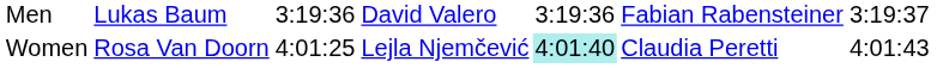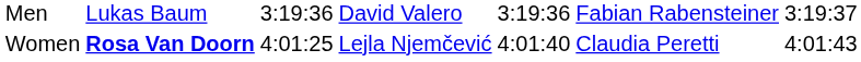Women | column 2: normal -> bold
Women | column 5: paleturquoise background -> no background
